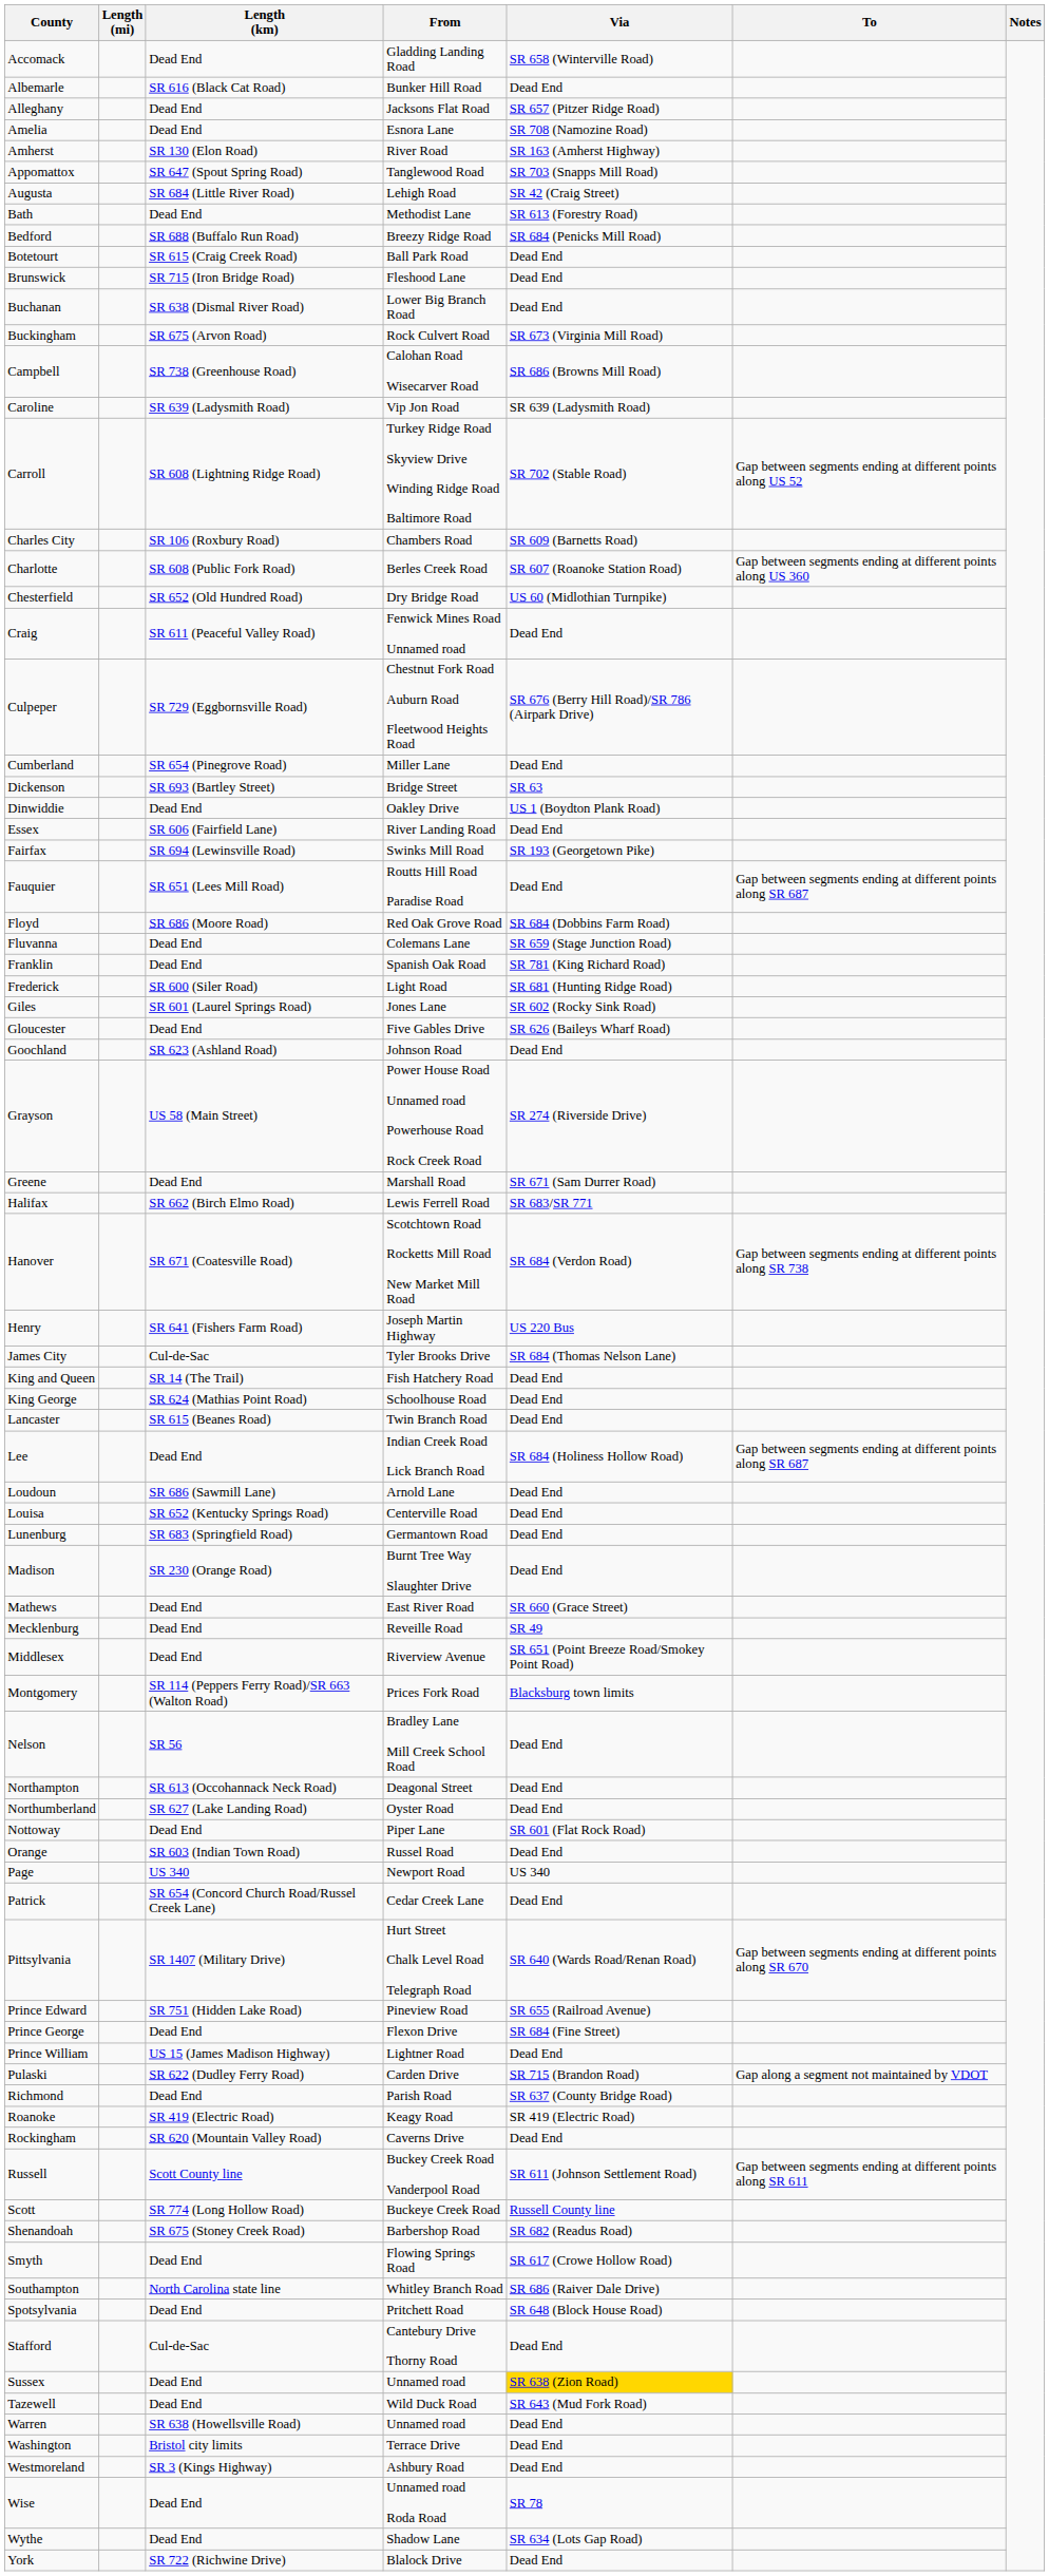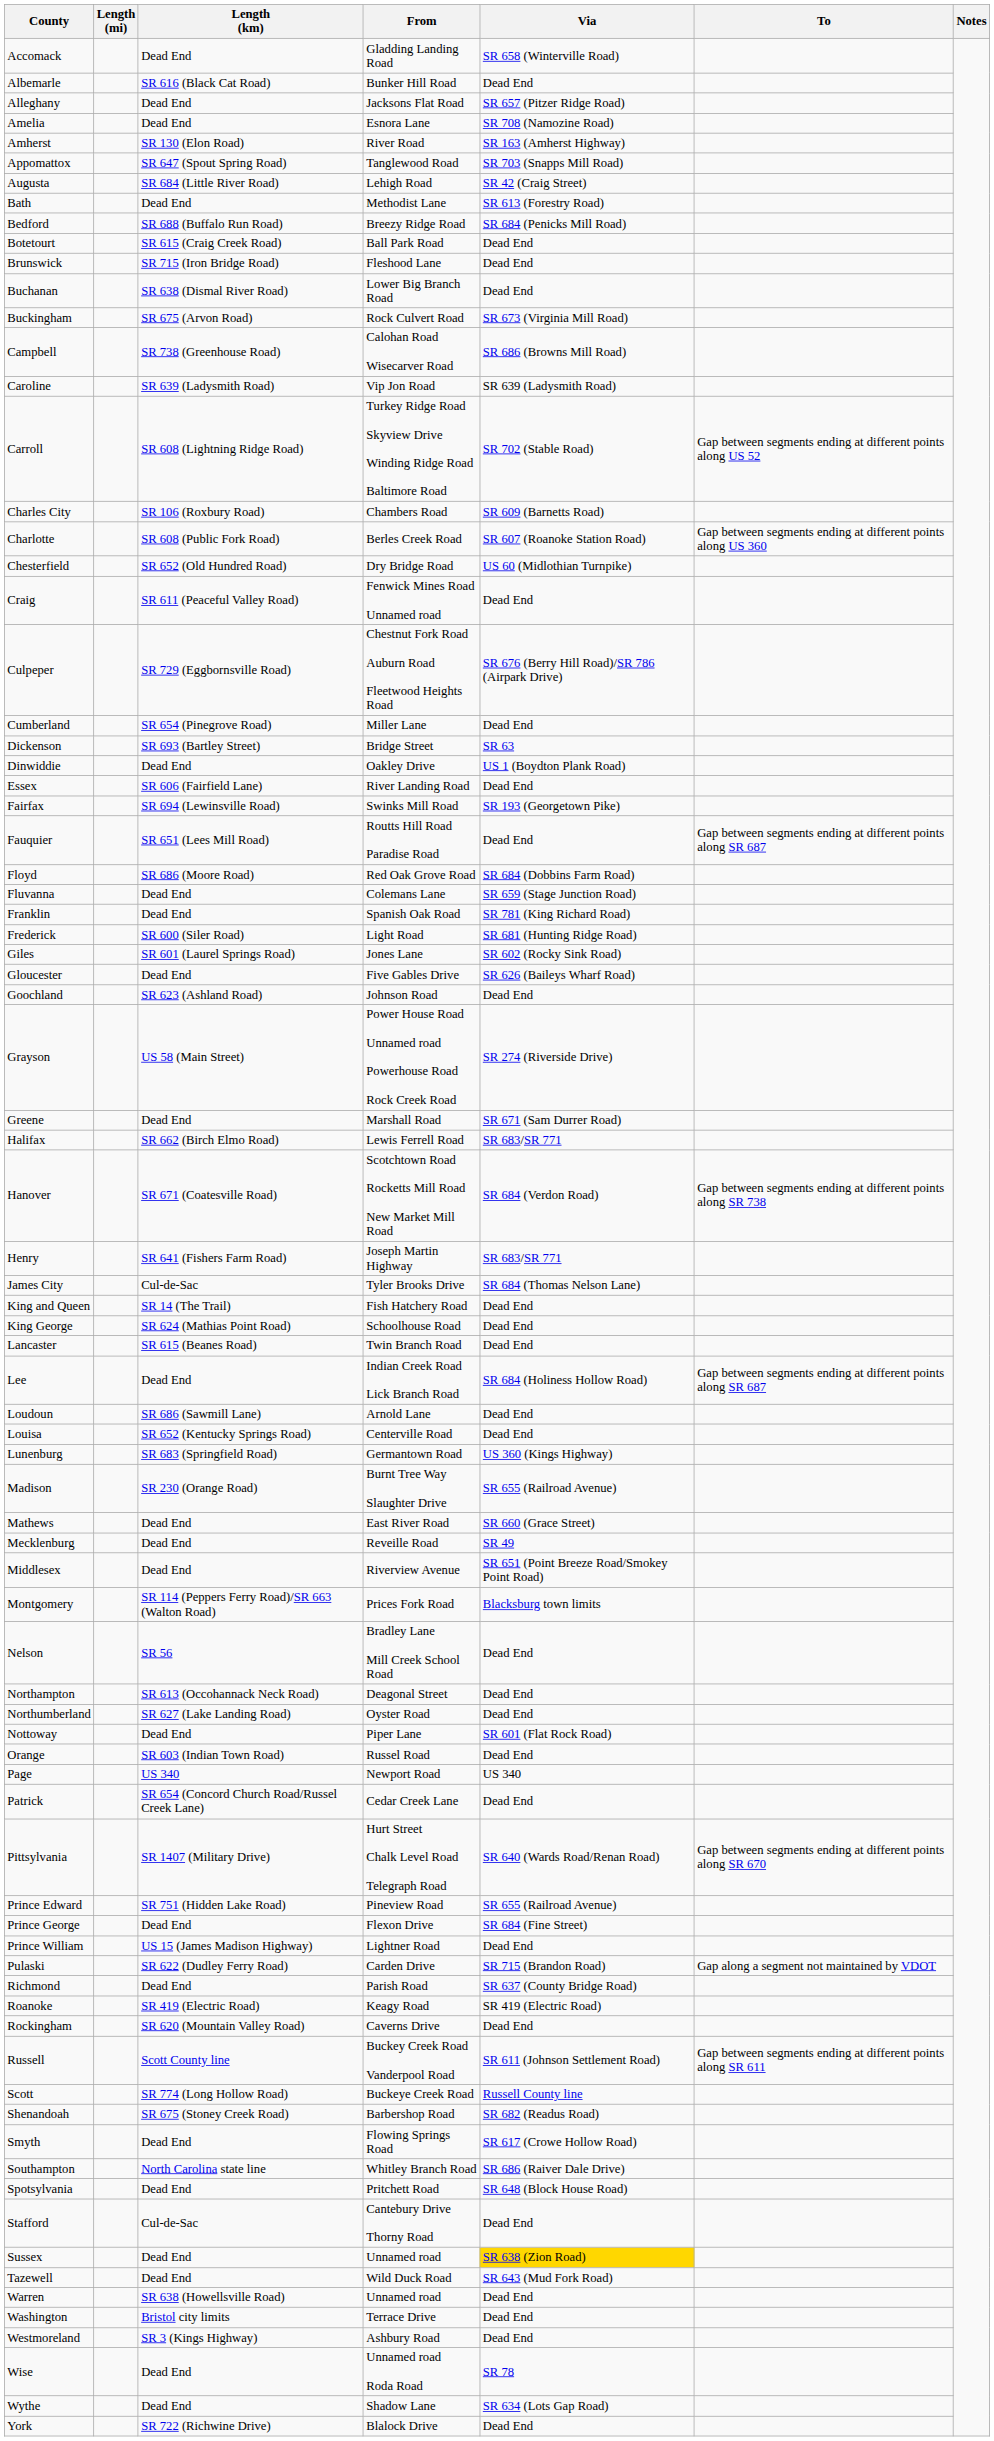Henry | Via: US 220 Bus -> SR 683/SR 771
Lunenburg | Via: Dead End -> US 360 (Kings Highway)
Madison | Via: Dead End -> SR 655 (Railroad Avenue)
